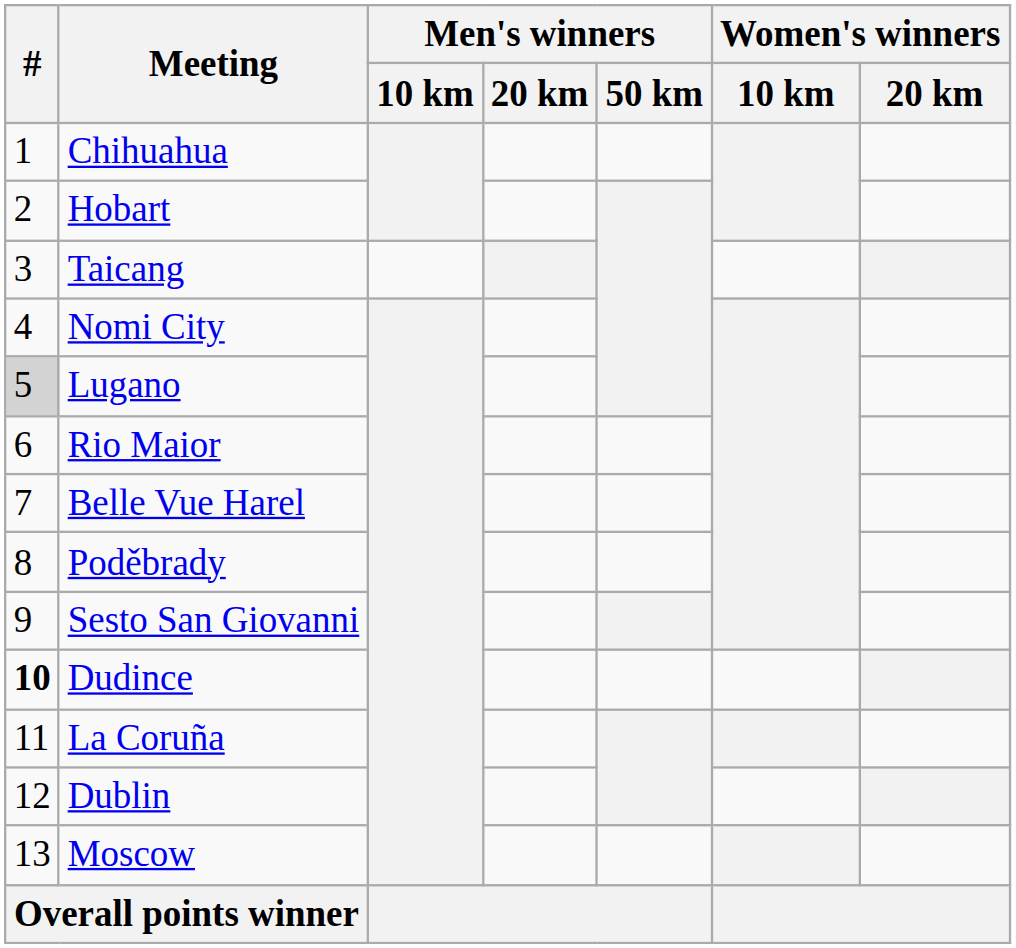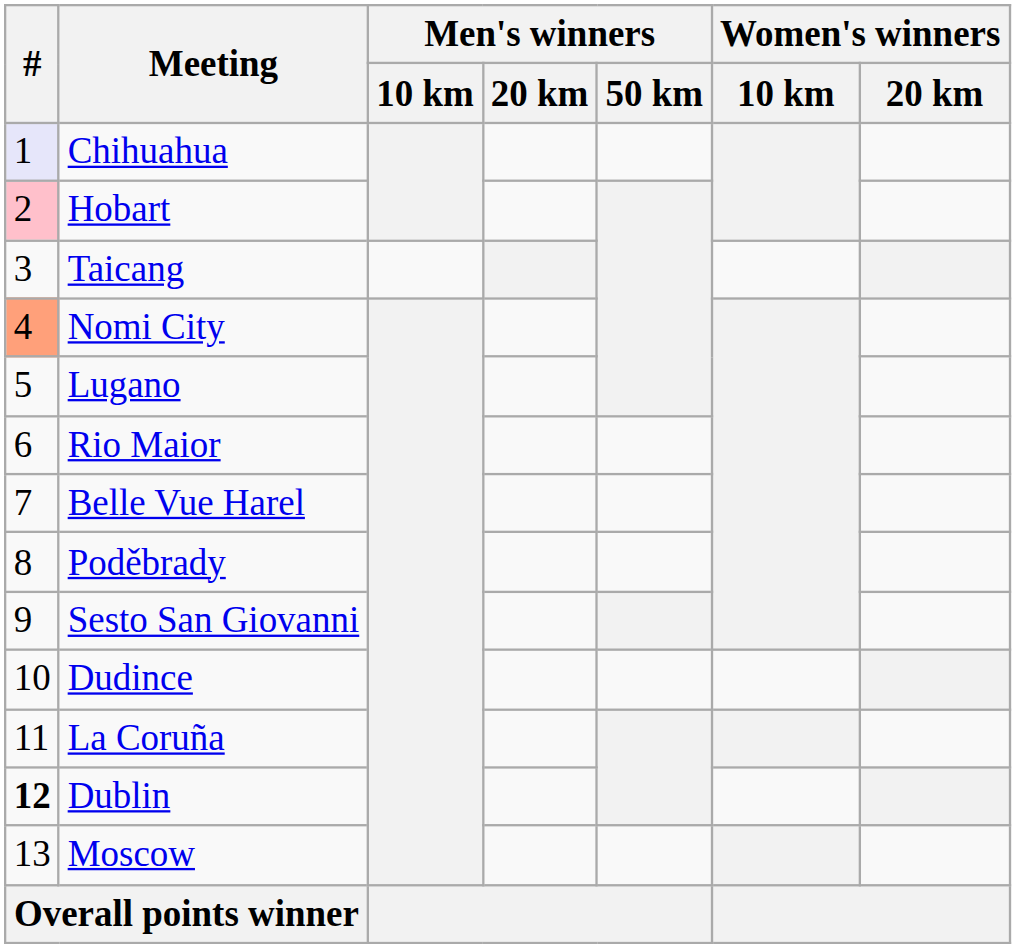Chihuahua | #: no background -> lavender background
Hobart | #: no background -> pink background
Nomi City | #: no background -> lightsalmon background
Lugano | #: lightgrey background -> no background
Dudince | #: bold -> normal
Dublin | #: normal -> bold
